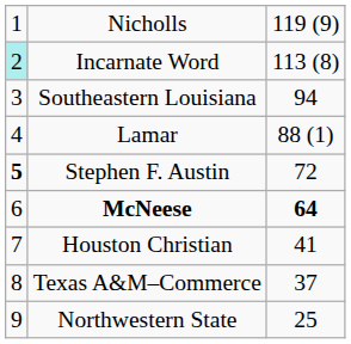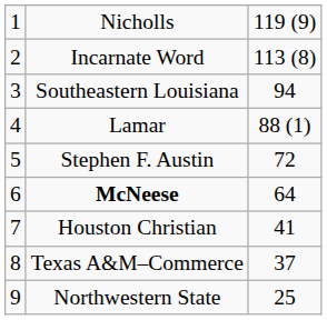Incarnate Word | column 1: paleturquoise background -> no background
Stephen F. Austin | column 1: bold -> normal
McNeese | column 3: bold -> normal
